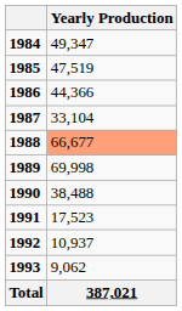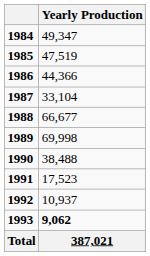1988 | Yearly Production: lightsalmon background -> no background
1993 | Yearly Production: normal -> bold
